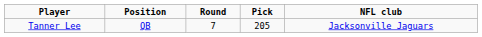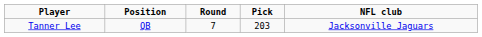Tanner Lee | Pick: 205 -> 203
